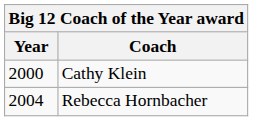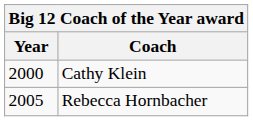Rebecca Hornbacher | Year: 2004 -> 2005
